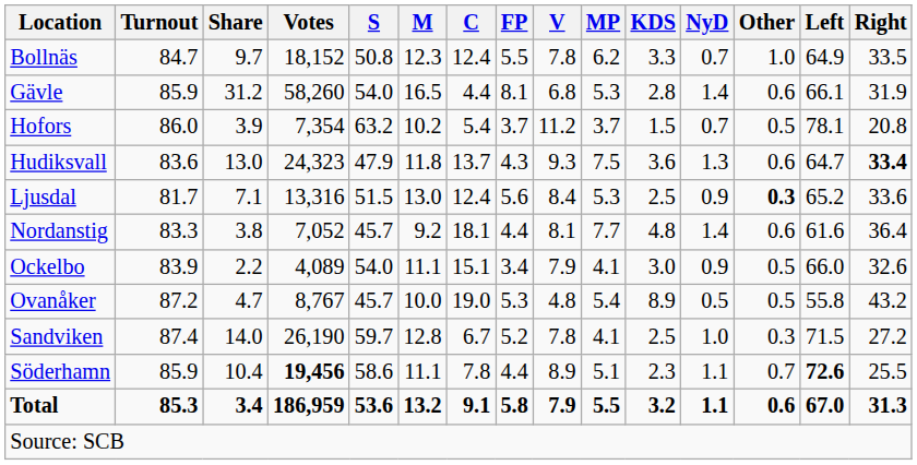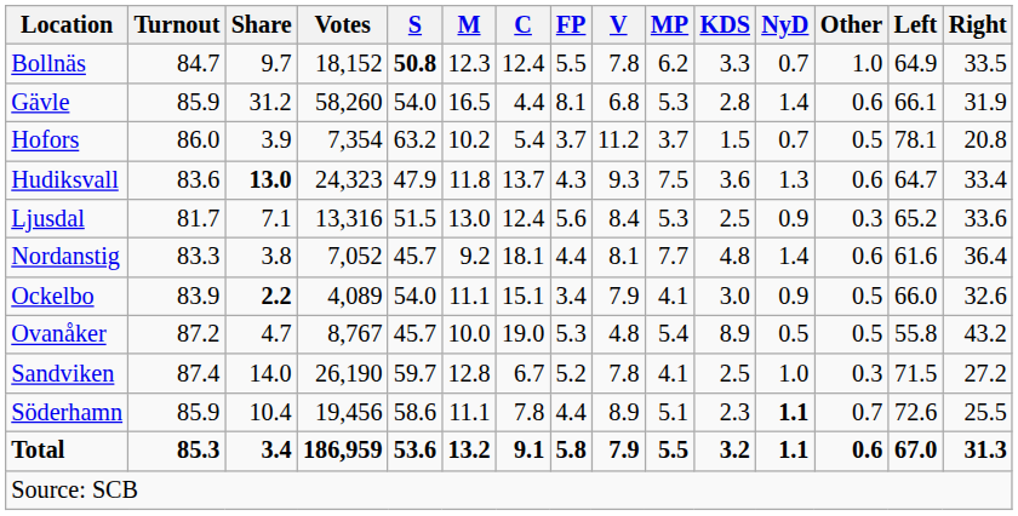Bollnäs | S: normal -> bold
Hudiksvall | Share: normal -> bold
Hudiksvall | Right: bold -> normal
Ljusdal | Other: bold -> normal
Ockelbo | Share: normal -> bold
Söderhamn | Votes: bold -> normal
Söderhamn | NyD: normal -> bold
Söderhamn | Left: bold -> normal
